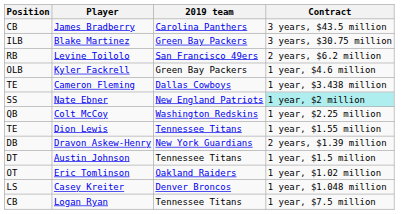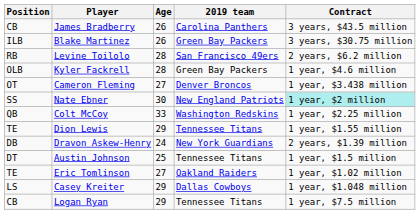+ column: Age | 26 | 26 | 28 | 28 | 27 | 30 | 33 | 29 | 24 | 25 | 27 | 29 | 29
Cameron Fleming | Position: TE -> OT
Cameron Fleming | 2019 team: Dallas Cowboys -> Denver Broncos
Eric Tomlinson | Position: OT -> TE
Casey Kreiter | 2019 team: Denver Broncos -> Dallas Cowboys
